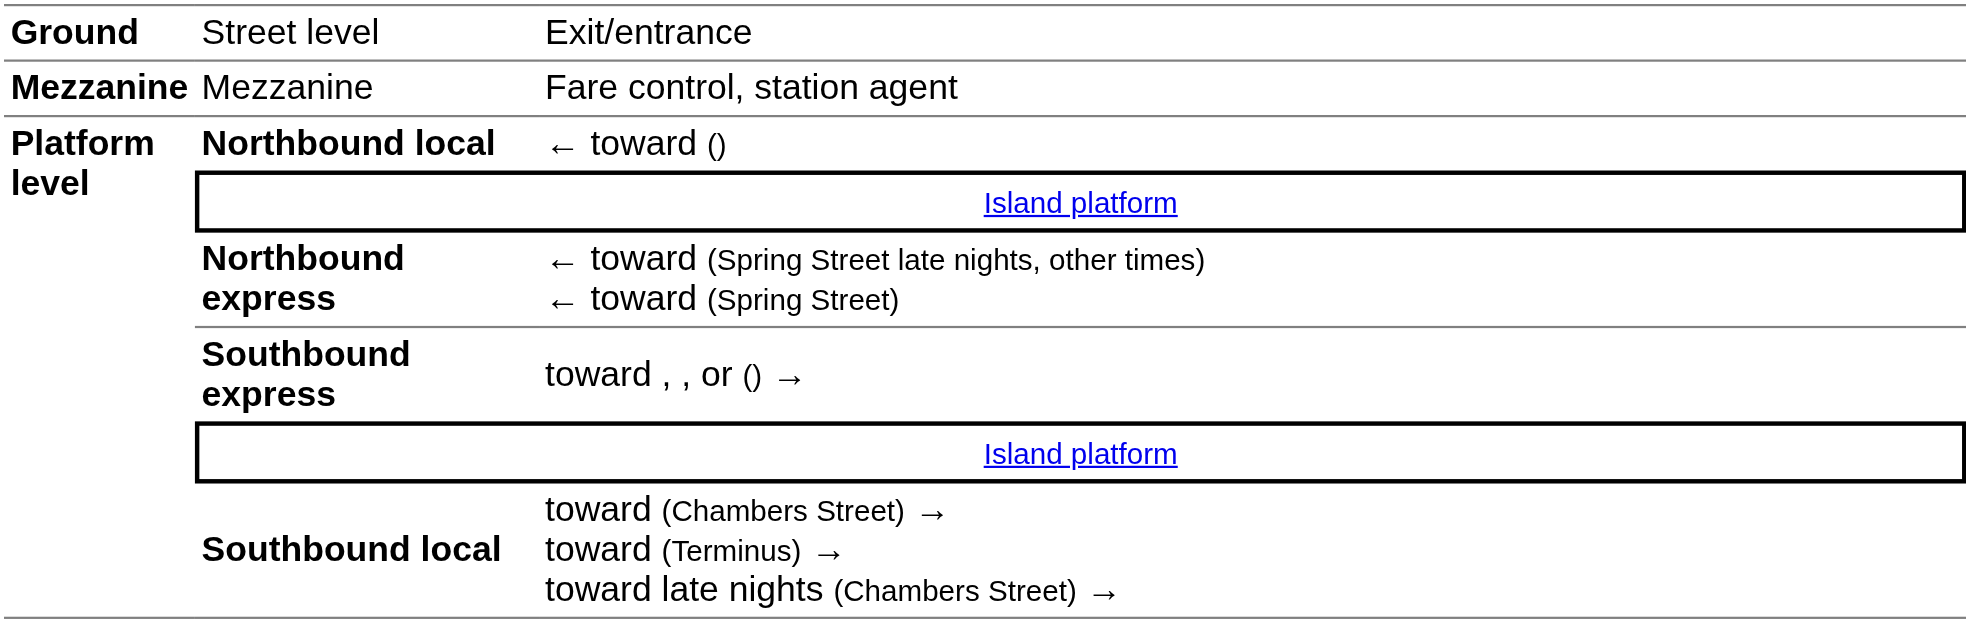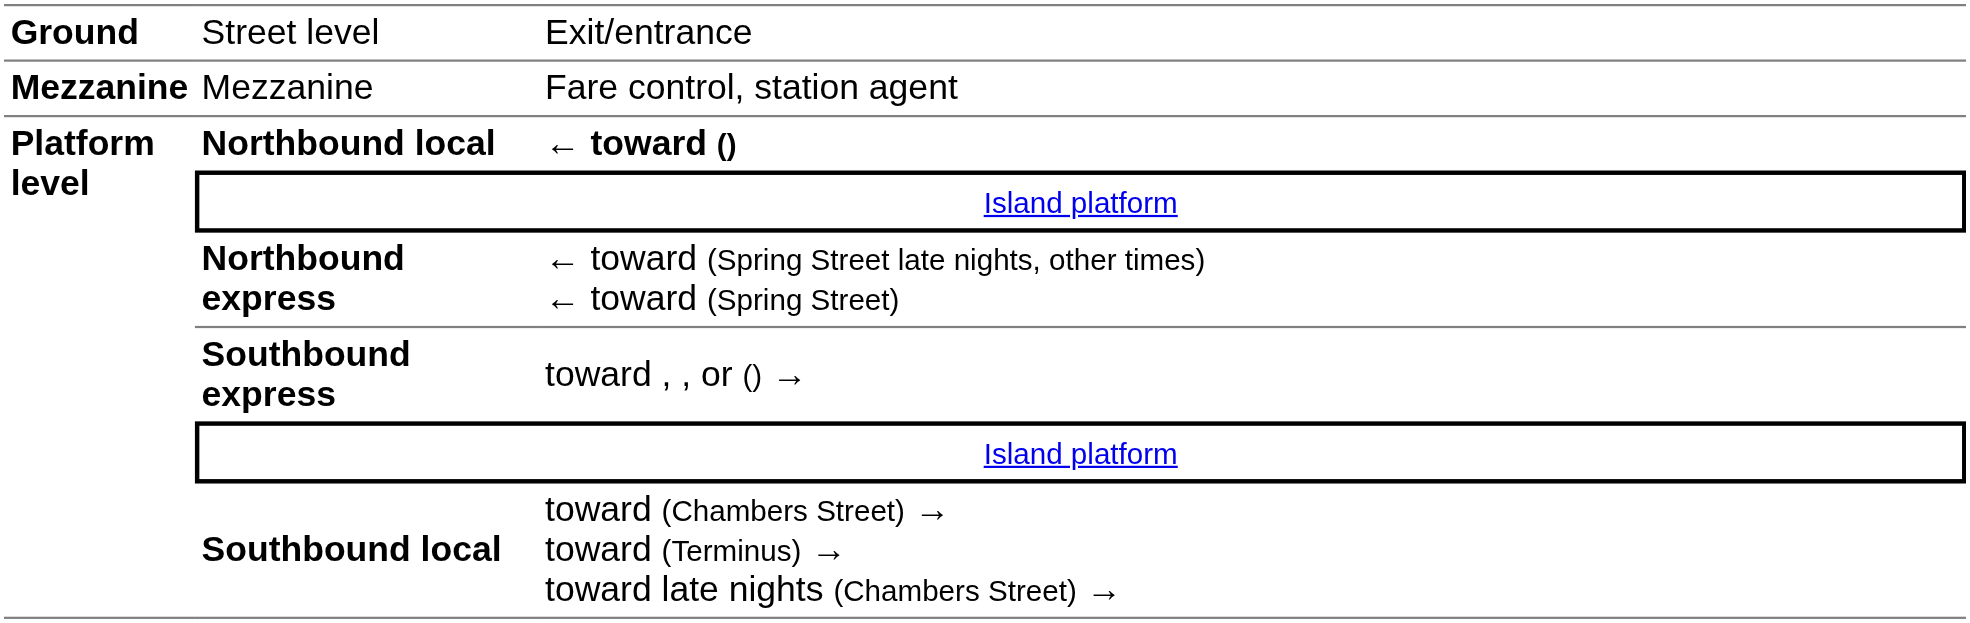Northbound local | column 3: normal -> bold
